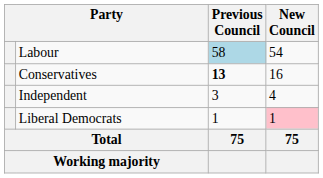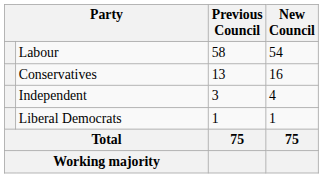Labour | Previous Council: lightblue background -> no background
Conservatives | Previous Council: bold -> normal
Liberal Democrats | New Council: pink background -> no background
